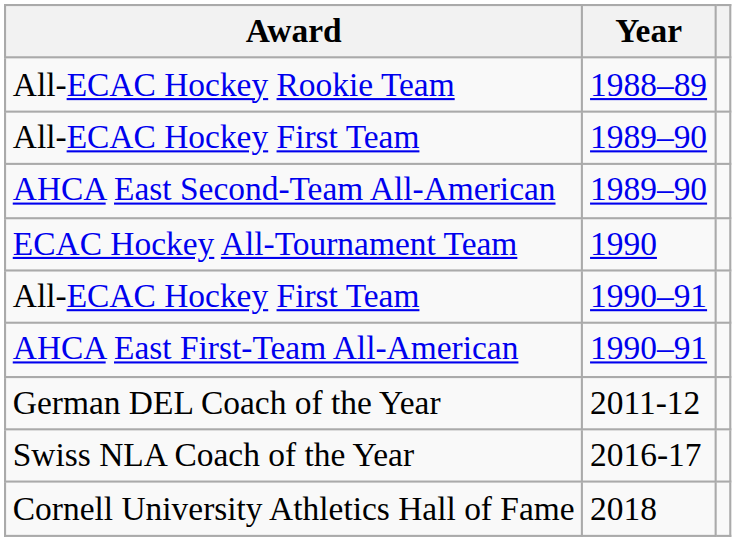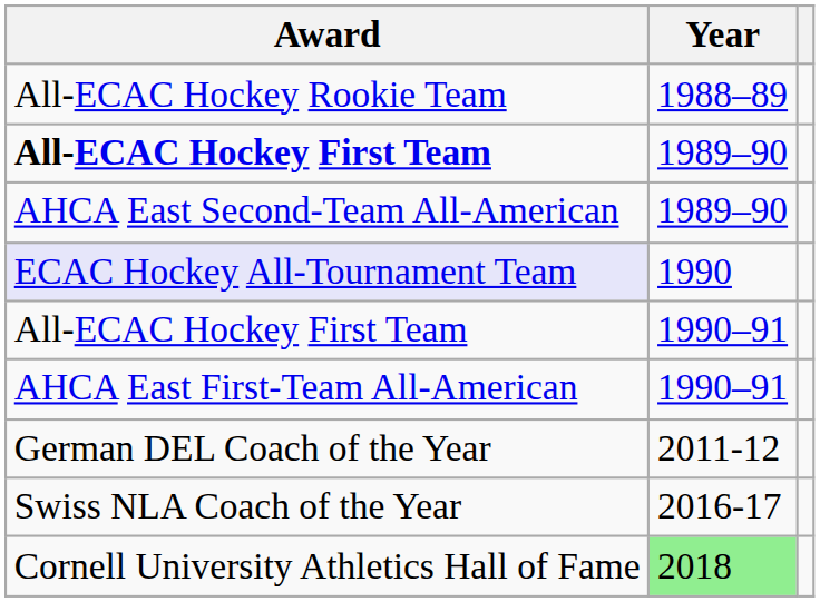All-ECAC Hockey First Team / 1989–90 | Award: normal -> bold
ECAC Hockey All-Tournament Team | Award: no background -> lavender background
Cornell University Athletics Hall of Fame | Year: no background -> lightgreen background
